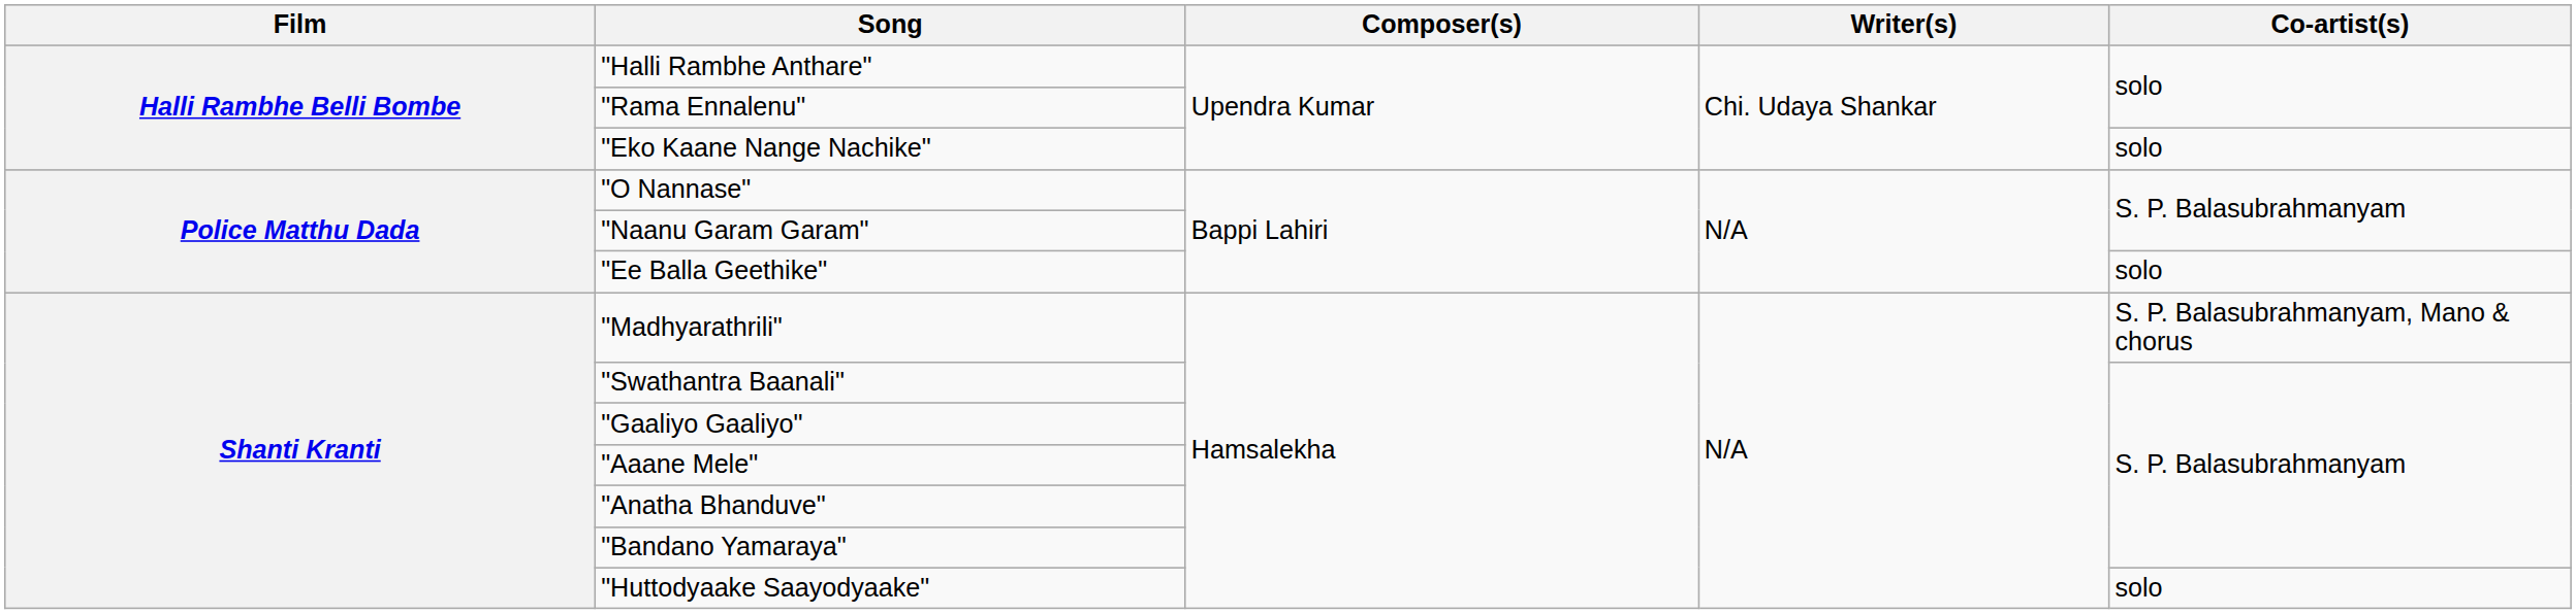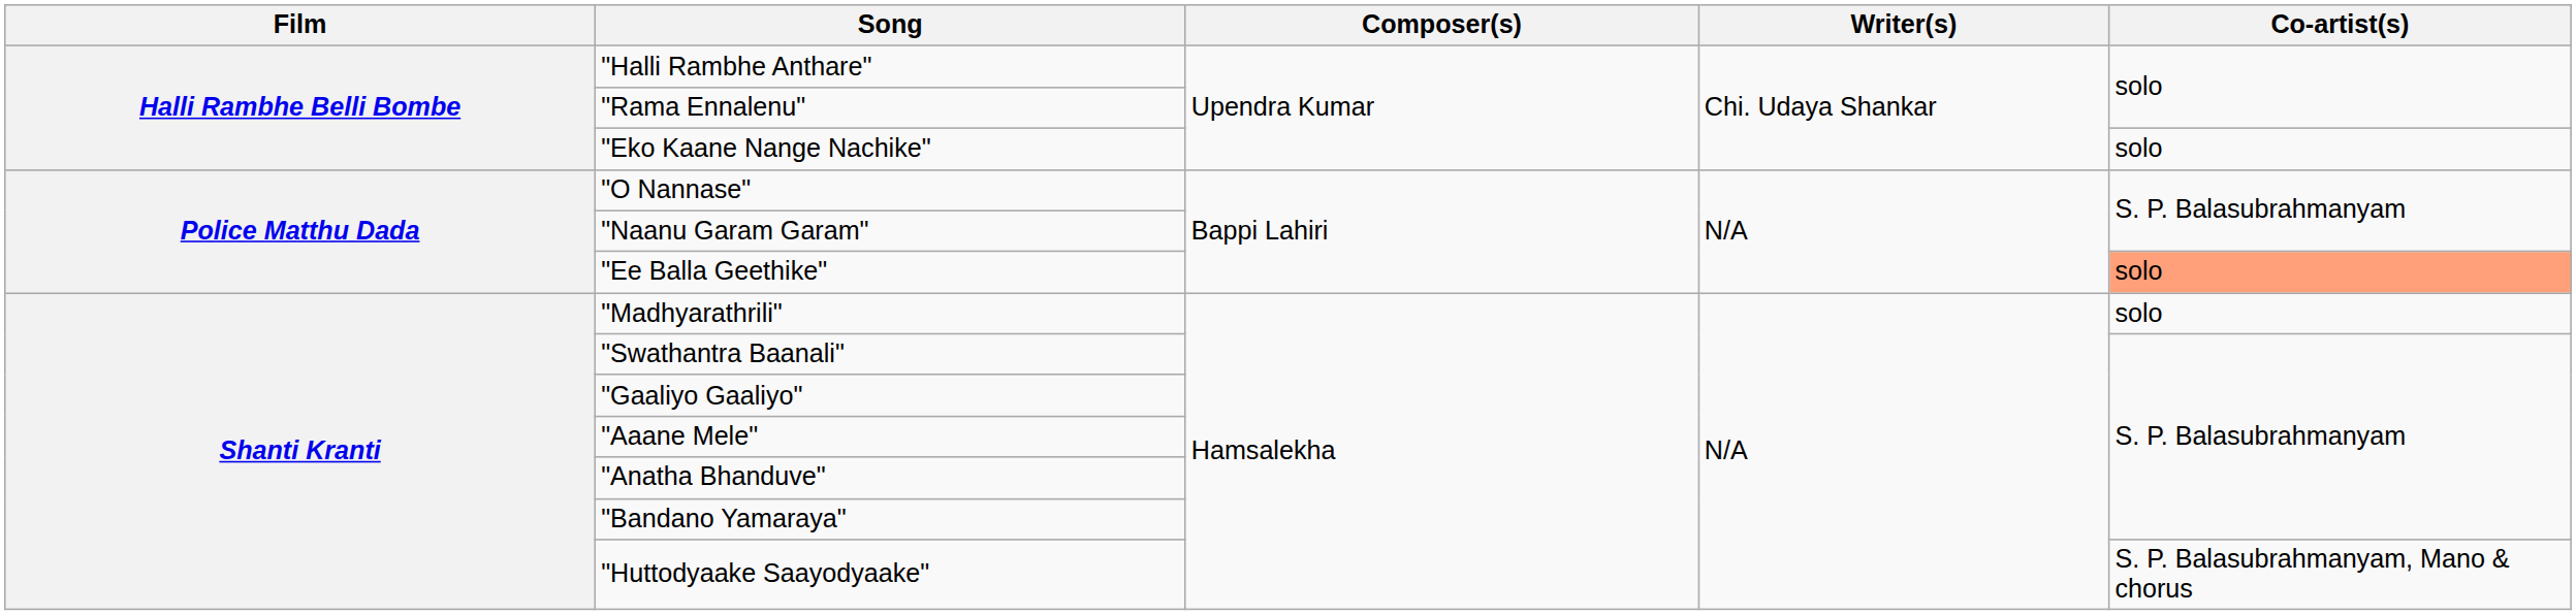"Ee Balla Geethike" | Co-artist(s): no background -> lightsalmon background
"Madhyarathrili" | Co-artist(s): S. P. Balasubrahmanyam, Mano & chorus -> solo
"Huttodyaake Saayodyaake" | Co-artist(s): solo -> S. P. Balasubrahmanyam, Mano & chorus
